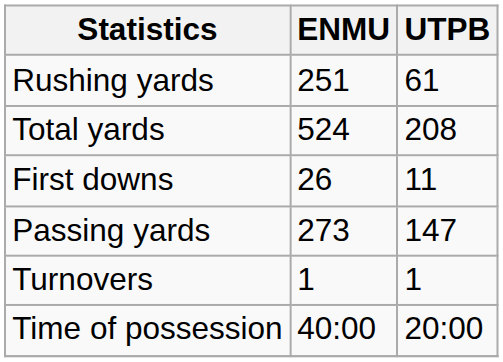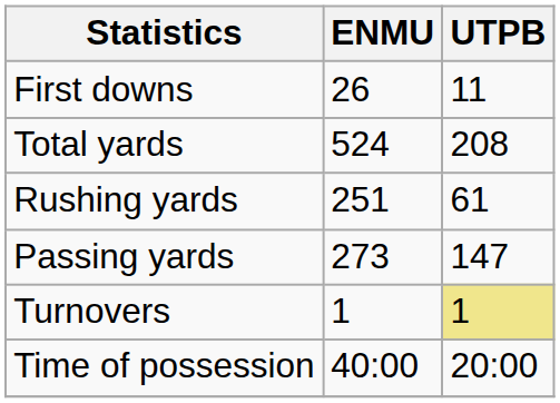rows swapped: First downs <-> Rushing yards
Turnovers | UTPB: no background -> khaki background
